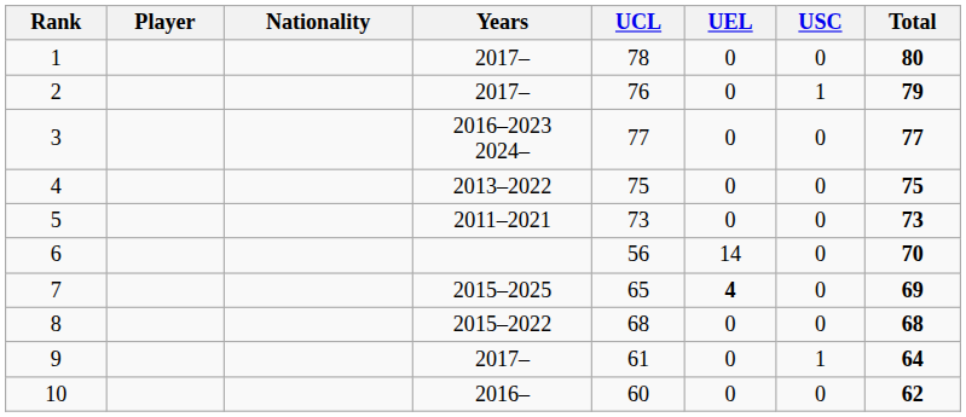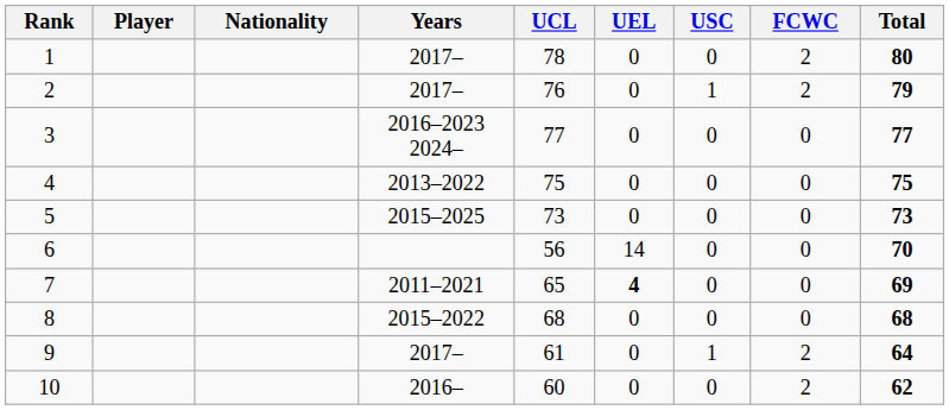+ column: FCWC | 2 | 2 | 0 | 0 | 0 | 0 | 0 | 0 | 2 | 2
5 | Years: 2011–2021 -> 2015–2025
7 | Years: 2015–2025 -> 2011–2021
